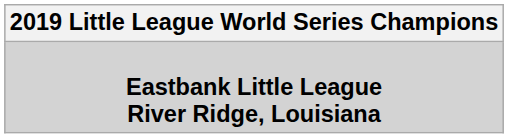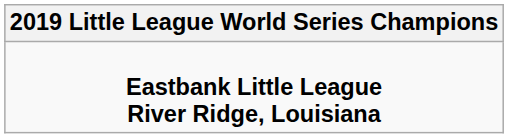row 2 | column 1: lightgrey background -> no background
